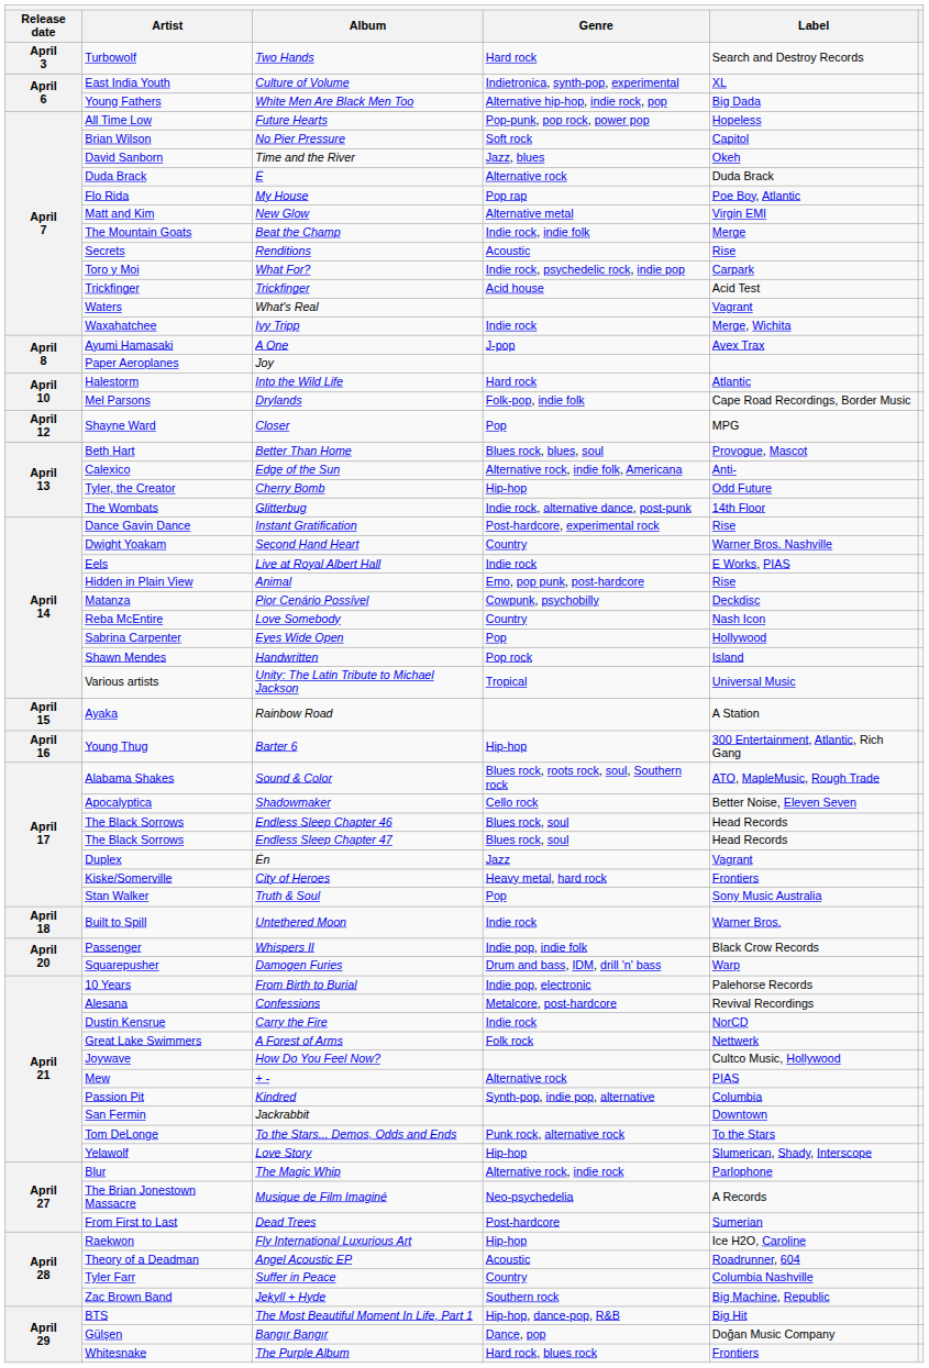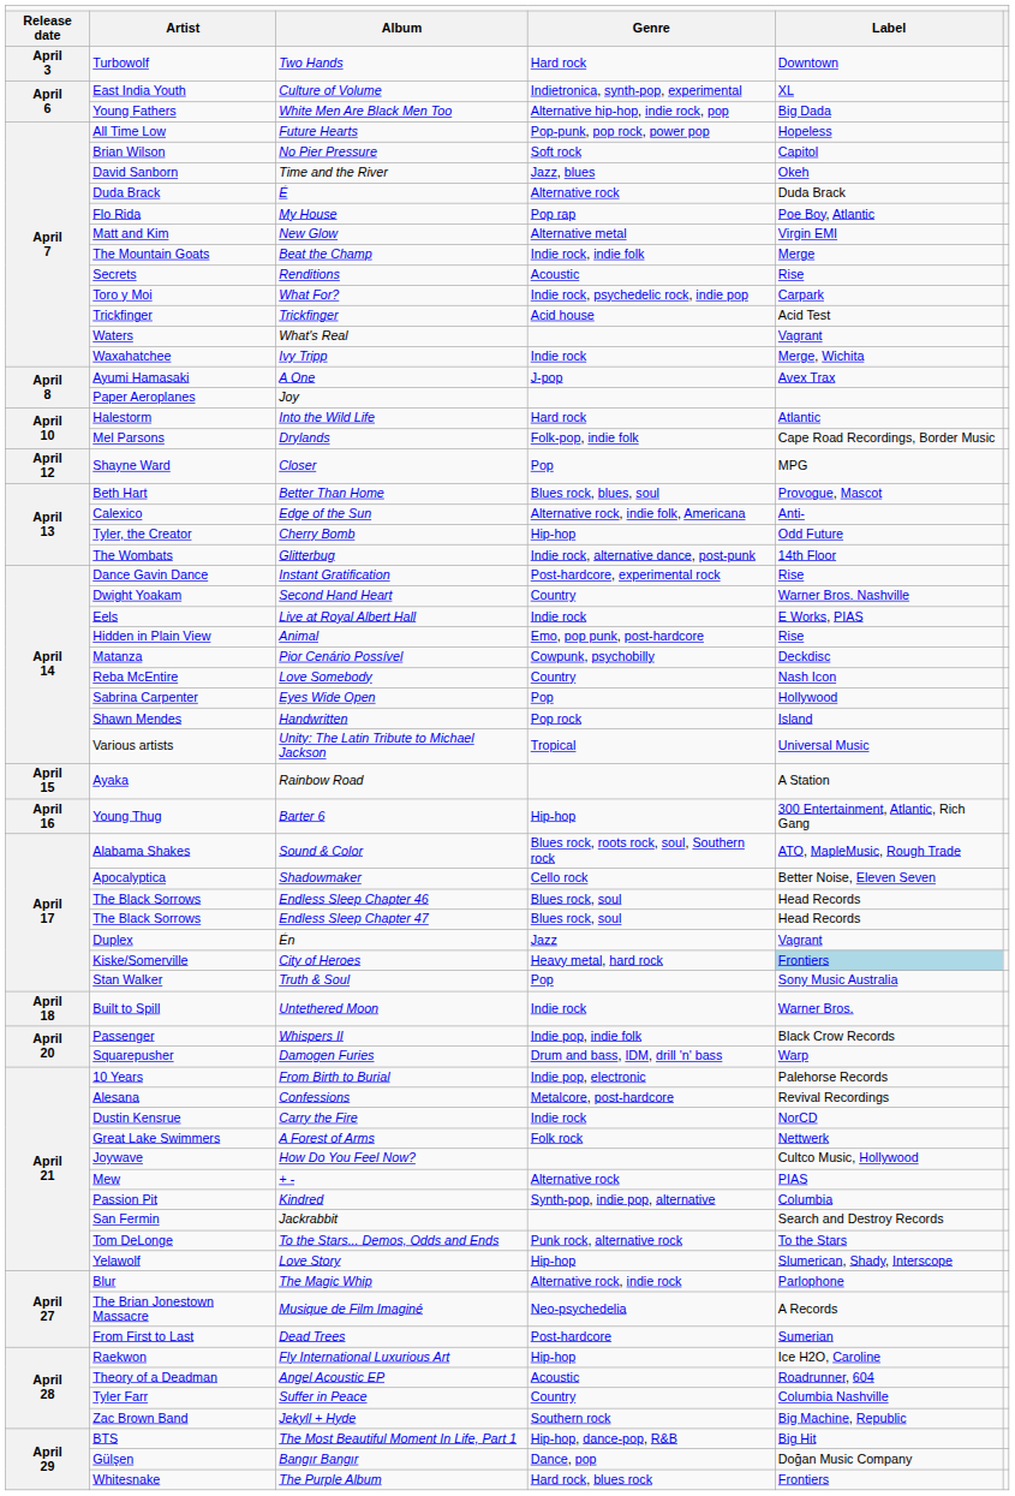Two Hands | column 5: Search and Destroy Records -> Downtown
City of Heroes | column 5: no background -> lightblue background
Jackrabbit | column 5: Downtown -> Search and Destroy Records
